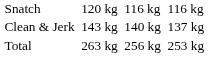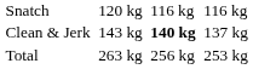Clean & Jerk | column 3: normal -> bold
